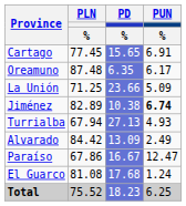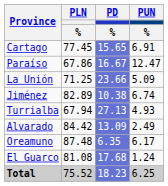rows swapped: Paraíso <-> Oreamuno
Jiménez | PUN / %: bold -> normal
